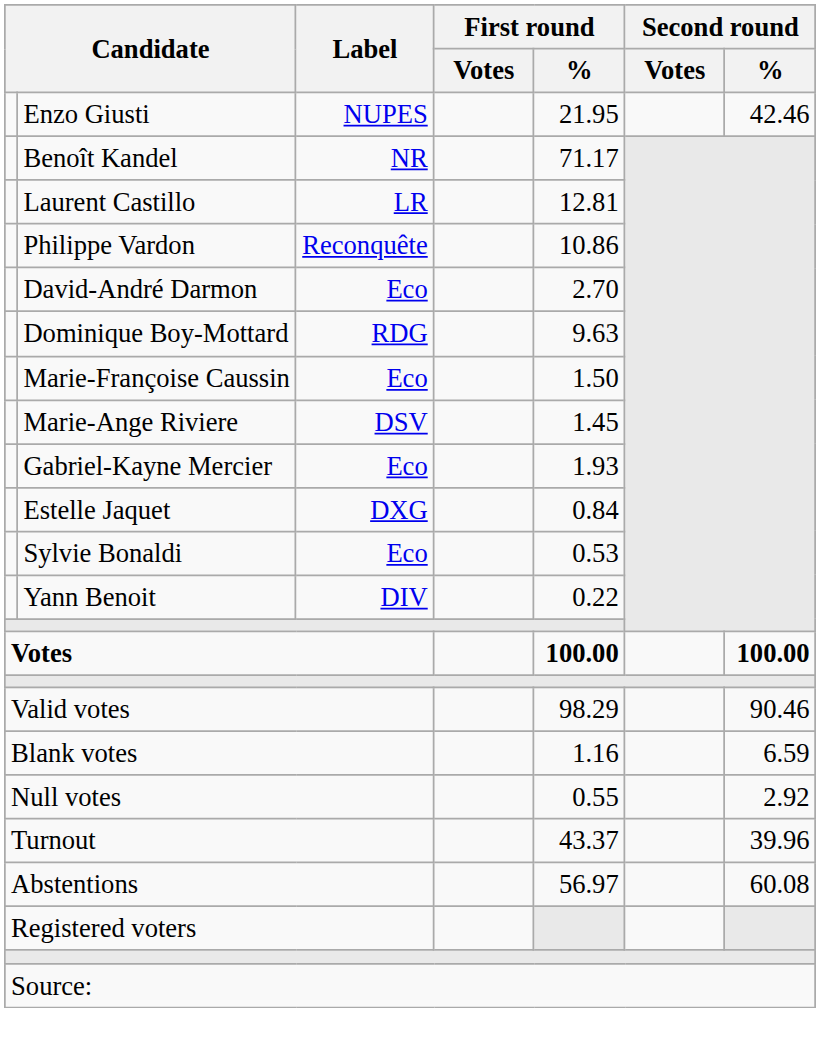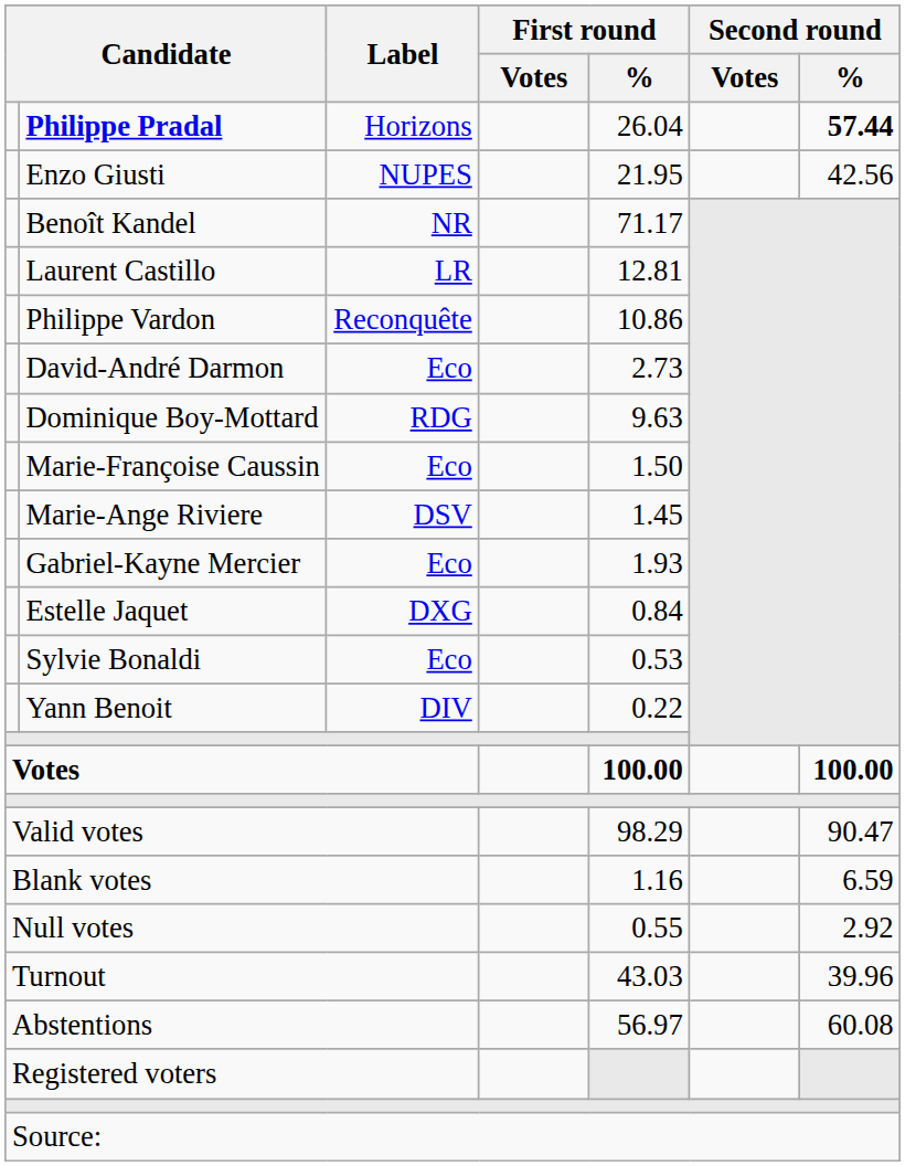+ row: Philippe Pradal | Horizons | 26.04 | 57.44
Enzo Giusti | Second round / %: 42.46 -> 42.56
David-André Darmon | First round / %: 2.70 -> 2.73
Valid votes | Second round / %: 90.46 -> 90.47
Turnout | First round / %: 43.37 -> 43.03
